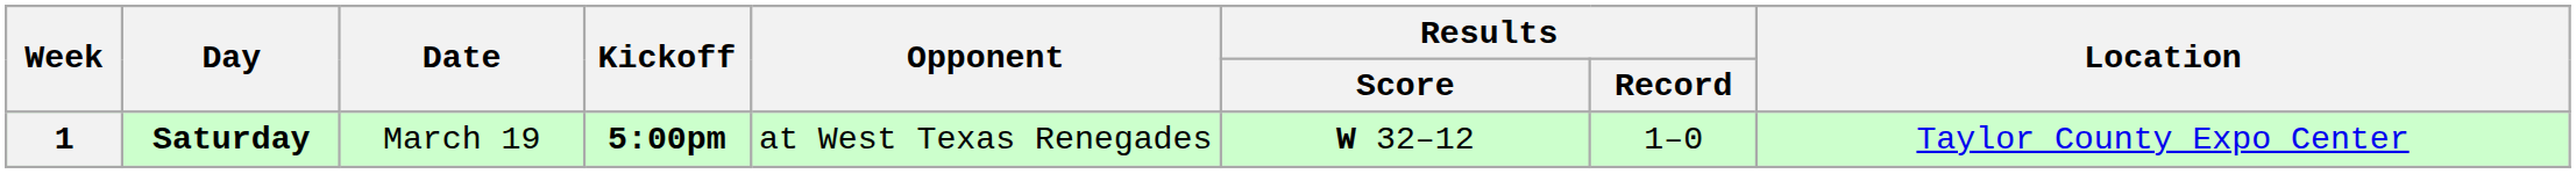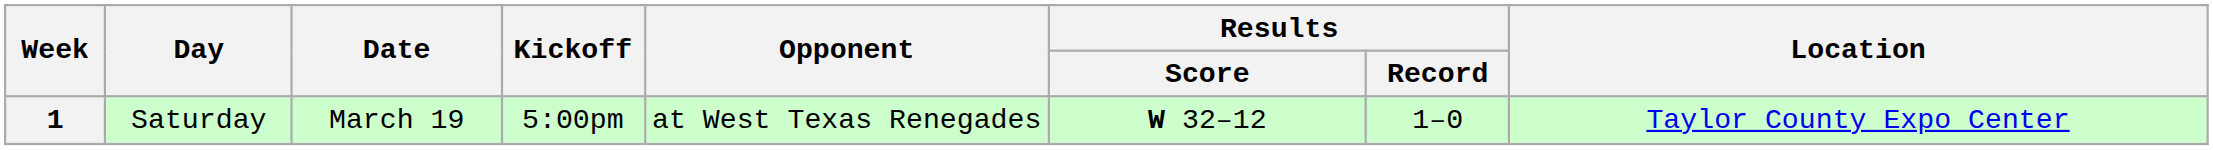1 | Day: bold -> normal
1 | Kickoff: bold -> normal
